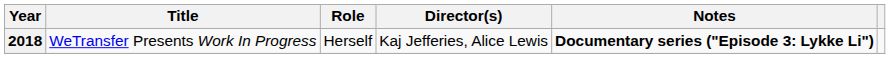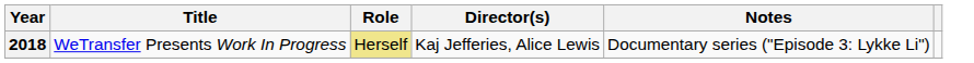2018 | Role: no background -> khaki background
2018 | Notes: bold -> normal
